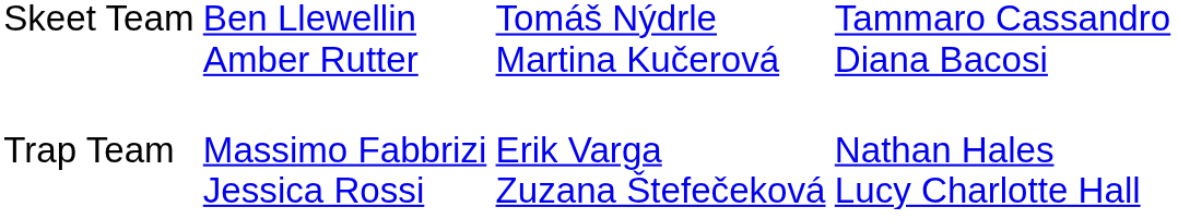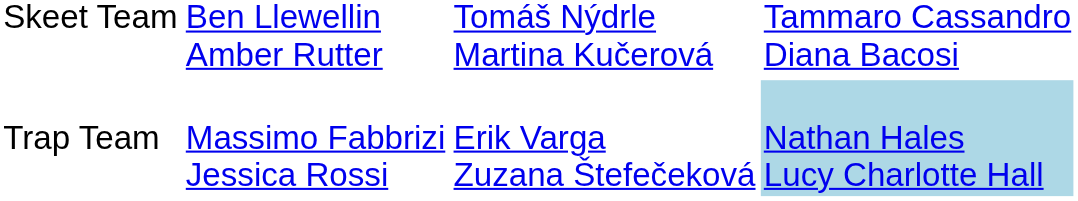Trap Team | column 4: no background -> lightblue background
